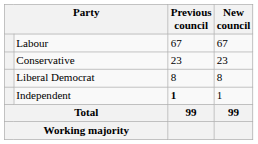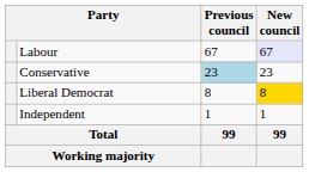Labour | New council: no background -> lavender background
Conservative | Previous council: no background -> lightblue background
Liberal Democrat | New council: no background -> gold background
Independent | Previous council: bold -> normal
